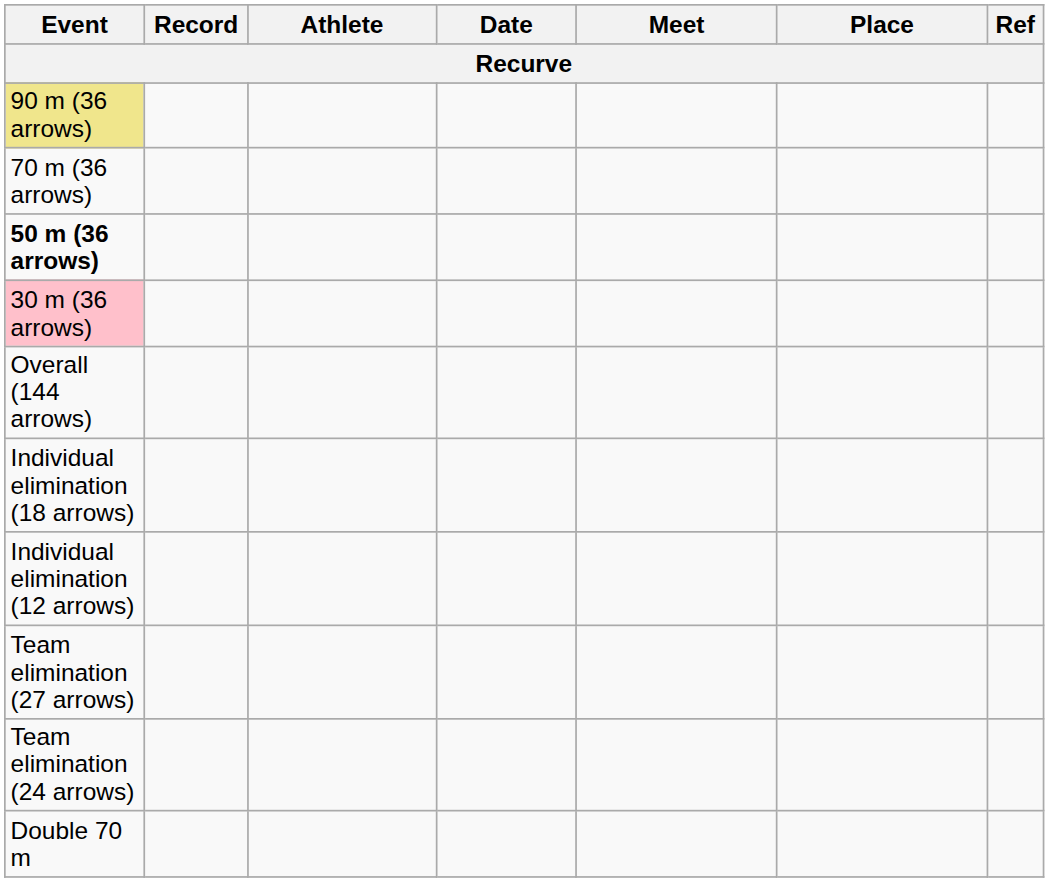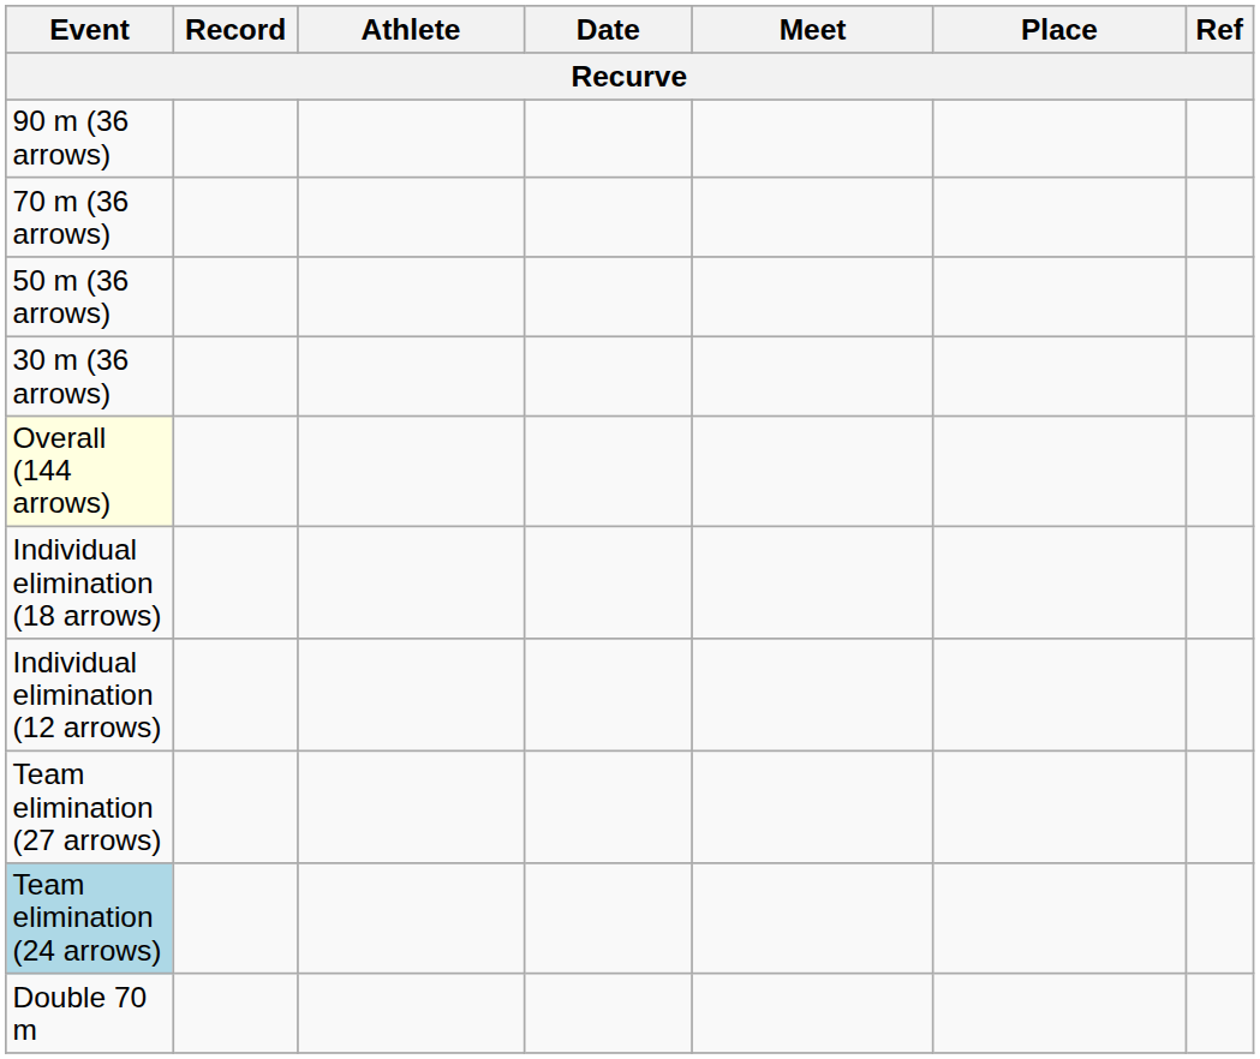90 m (36 arrows) | Event: khaki background -> no background
50 m (36 arrows) | Event: bold -> normal
30 m (36 arrows) | Event: pink background -> no background
Overall (144 arrows) | Event: no background -> lightyellow background
Team elimination (24 arrows) | Event: no background -> lightblue background
